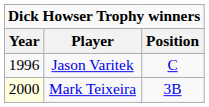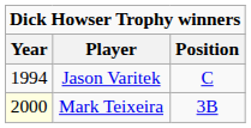Jason Varitek | Year: 1996 -> 1994
